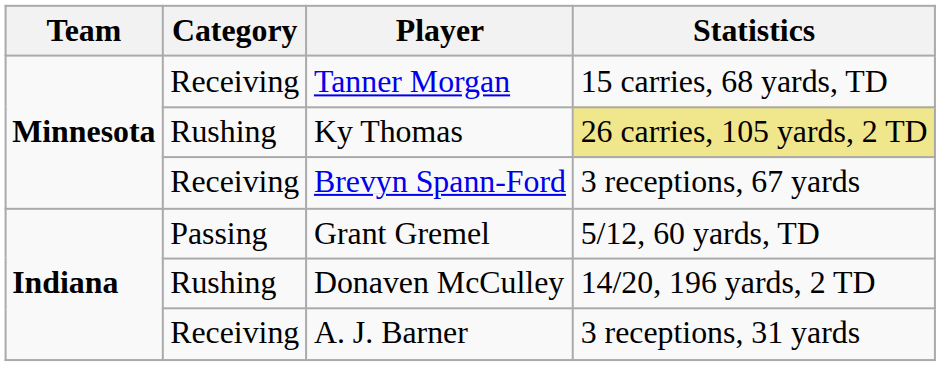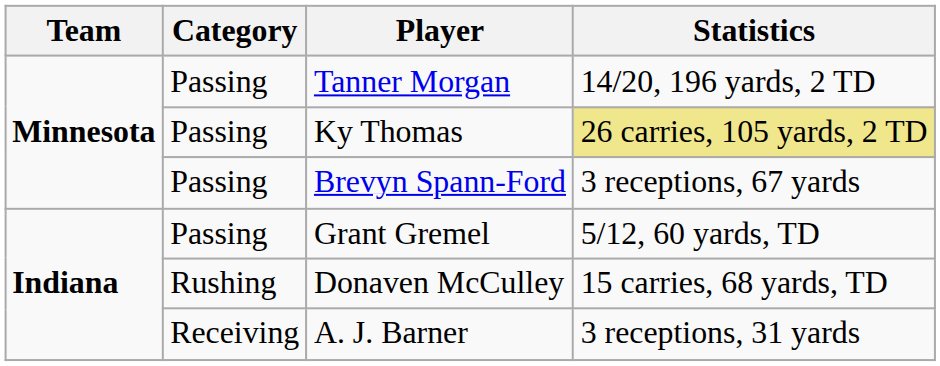Tanner Morgan | Category: Receiving -> Passing
Tanner Morgan | Statistics: 15 carries, 68 yards, TD -> 14/20, 196 yards, 2 TD
Ky Thomas | Category: Rushing -> Passing
Brevyn Spann-Ford | Category: Receiving -> Passing
Donaven McCulley | Statistics: 14/20, 196 yards, 2 TD -> 15 carries, 68 yards, TD
